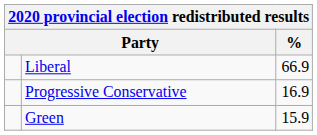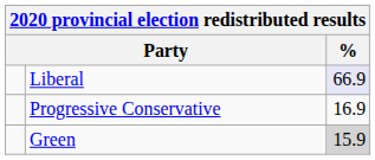Liberal | %: no background -> lavender background
Green | %: no background -> lightgrey background
